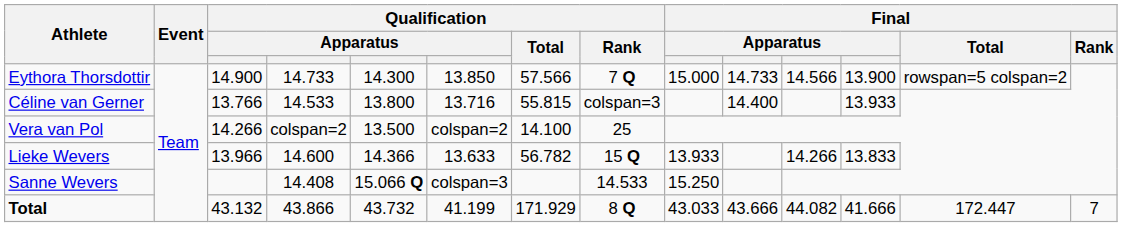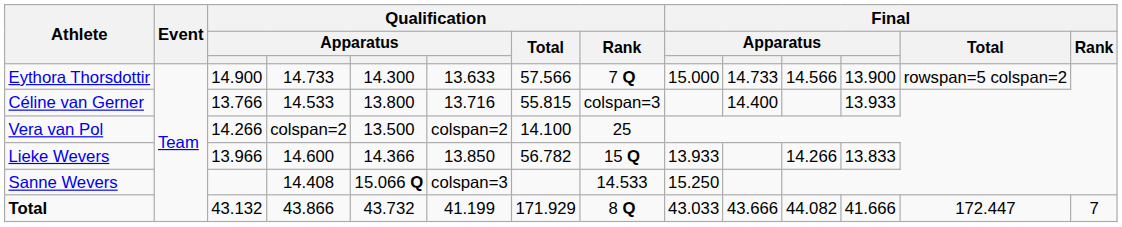Eythora Thorsdottir | column 6: 13.850 -> 13.633
Lieke Wevers | column 6: 13.633 -> 13.850
